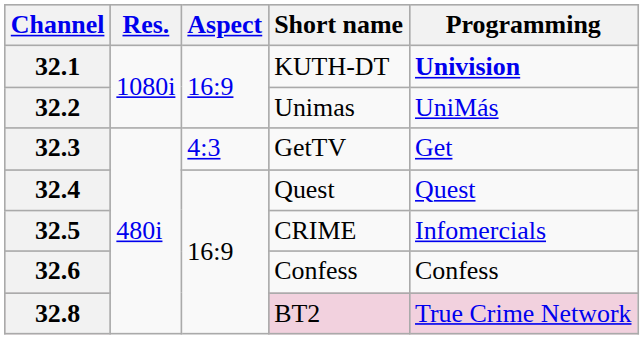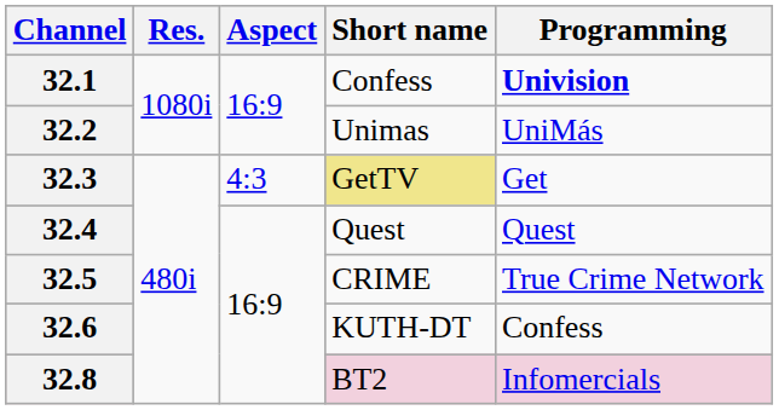32.1 | Short name: KUTH-DT -> Confess
32.3 | Short name: no background -> khaki background
32.5 | Programming: Infomercials -> True Crime Network
32.6 | Short name: Confess -> KUTH-DT
32.8 | Programming: True Crime Network -> Infomercials
